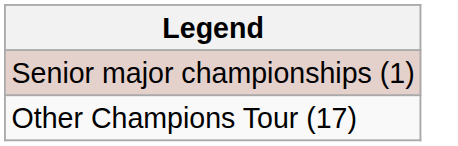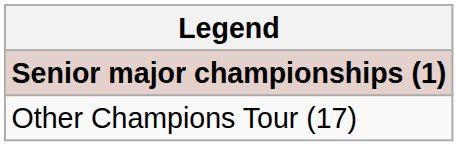row 2 | column 1: normal -> bold
